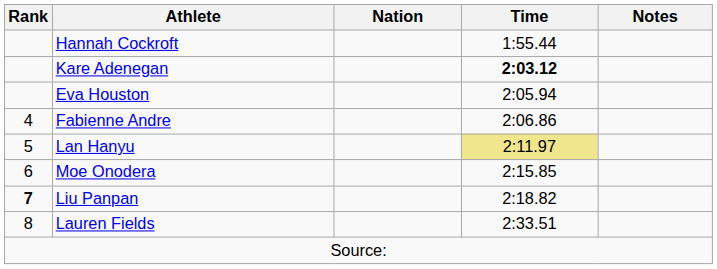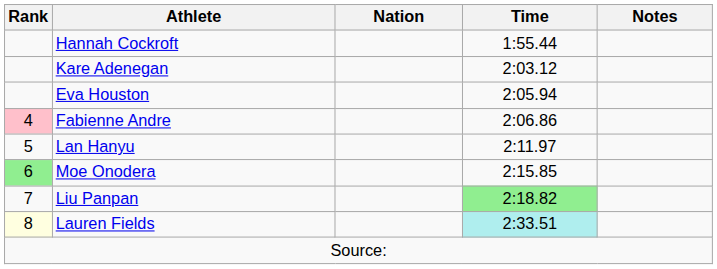Kare Adenegan | Time: bold -> normal
Fabienne Andre | Rank: no background -> pink background
Lan Hanyu | Time: khaki background -> no background
Moe Onodera | Rank: no background -> lightgreen background
Liu Panpan | Rank: bold -> normal
Liu Panpan | Time: no background -> lightgreen background
Lauren Fields | Rank: no background -> lightyellow background
Lauren Fields | Time: no background -> paleturquoise background
